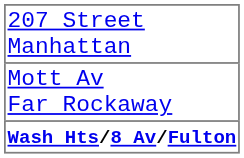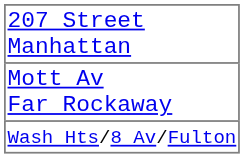row 3 | column 1: bold -> normal
